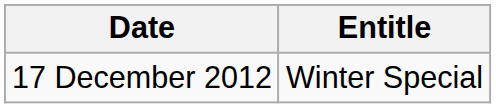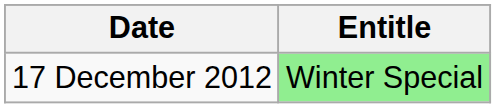17 December 2012 | Entitle: no background -> lightgreen background
